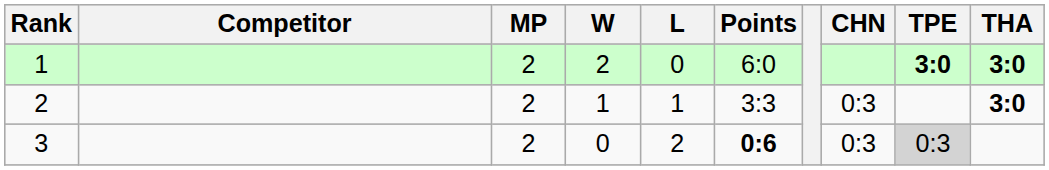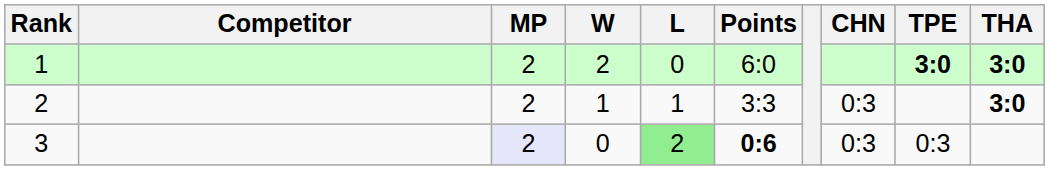3 | MP: no background -> lavender background
3 | L: no background -> lightgreen background
3 | TPE: lightgrey background -> no background
